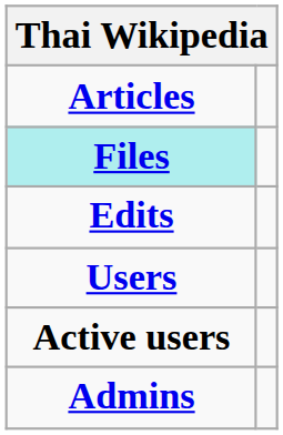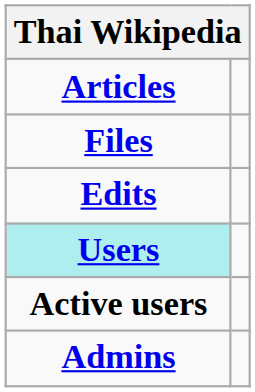Files | Articles: paleturquoise background -> no background
Users | Articles: no background -> paleturquoise background
